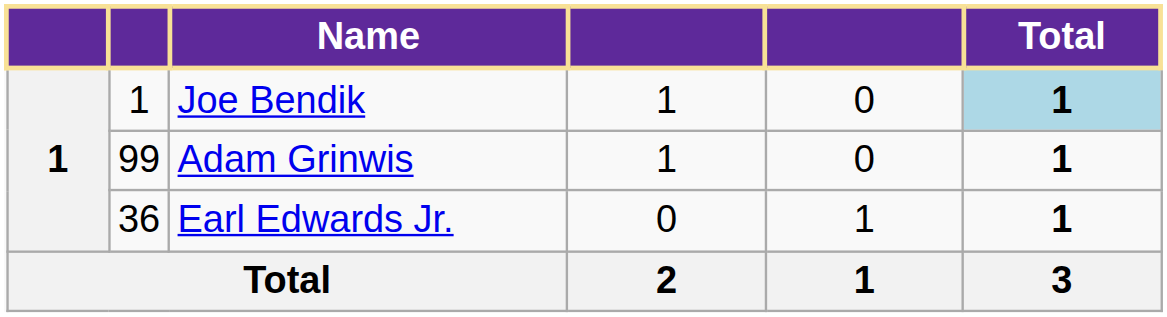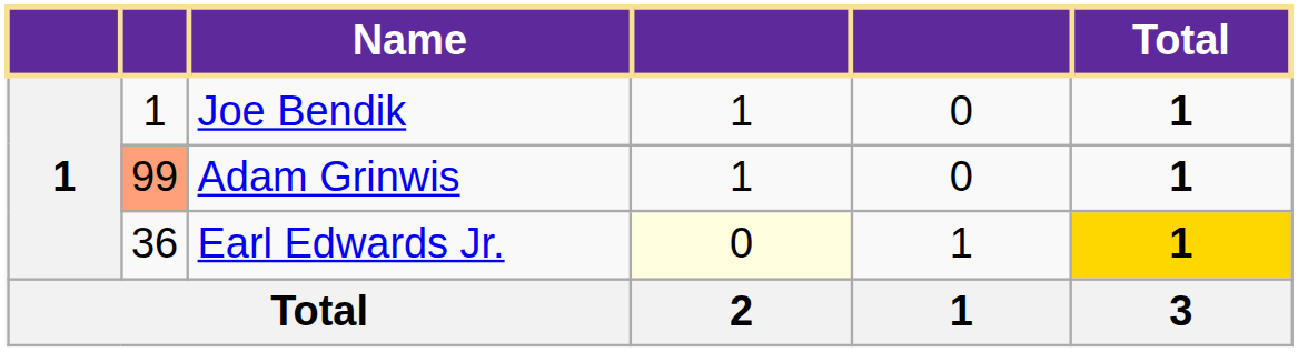Joe Bendik | Total: lightblue background -> no background
Adam Grinwis | column 2: no background -> lightsalmon background
Earl Edwards Jr. | column 4: no background -> lightyellow background
Earl Edwards Jr. | Total: no background -> gold background
